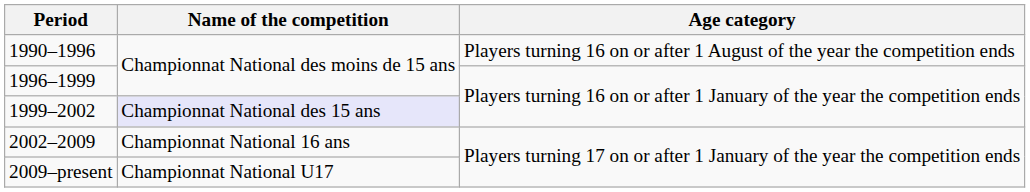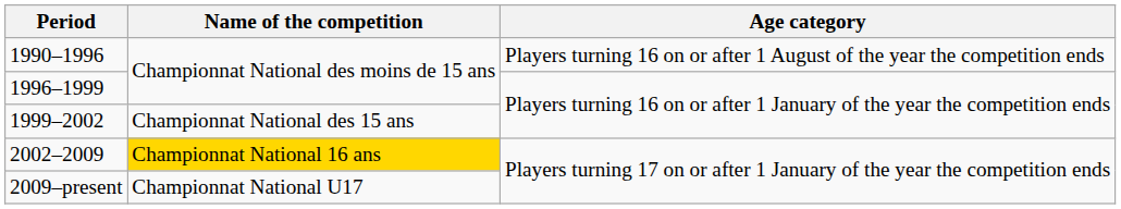1999–2002 | Name of the competition: lavender background -> no background
2002–2009 | Name of the competition: no background -> gold background
